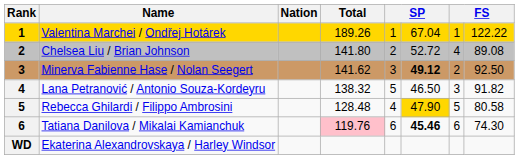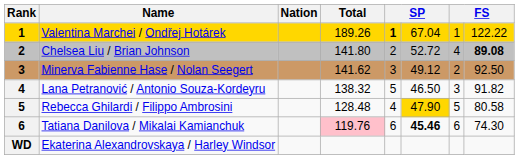Valentina Marchei / Ondřej Hotárek | column 5: normal -> bold
Chelsea Liu / Brian Johnson | column 8: normal -> bold
Minerva Fabienne Hase / Nolan Seegert | column 6: bold -> normal
